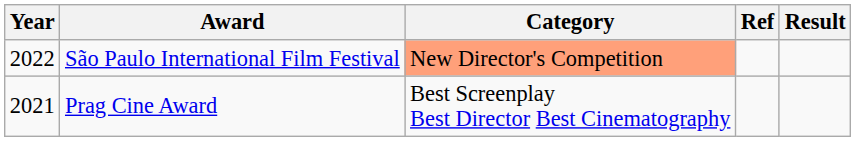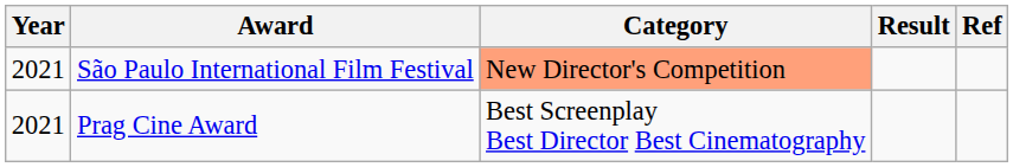columns swapped: Result <-> Ref
São Paulo International Film Festival | Year: 2022 -> 2021
